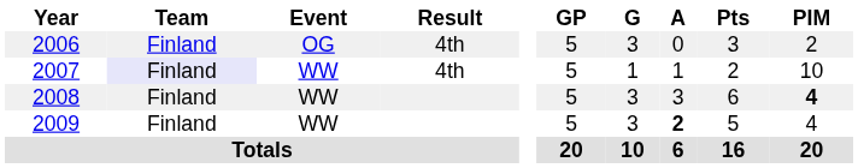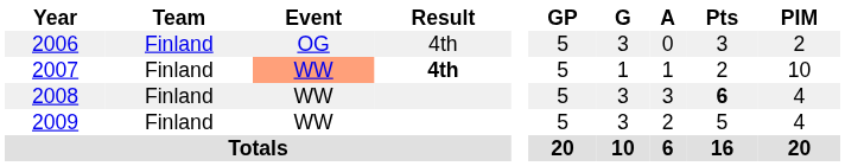2007 | Team: lavender background -> no background
2007 | Event: no background -> lightsalmon background
2007 | Result: normal -> bold
2008 | Pts: normal -> bold
2008 | PIM: bold -> normal
2009 | A: bold -> normal
